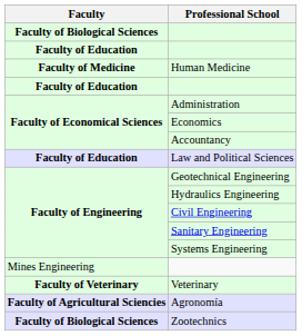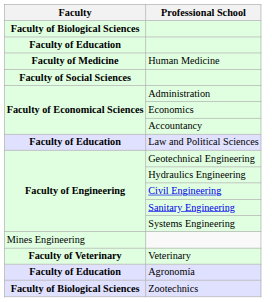row 5 | Faculty: Faculty of Education -> Faculty of Social Sciences
row 17 | Faculty: Faculty of Agricultural Sciencies -> Faculty of Education
